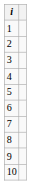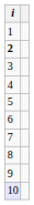2 | i: normal -> bold
10 | i: no background -> lavender background
